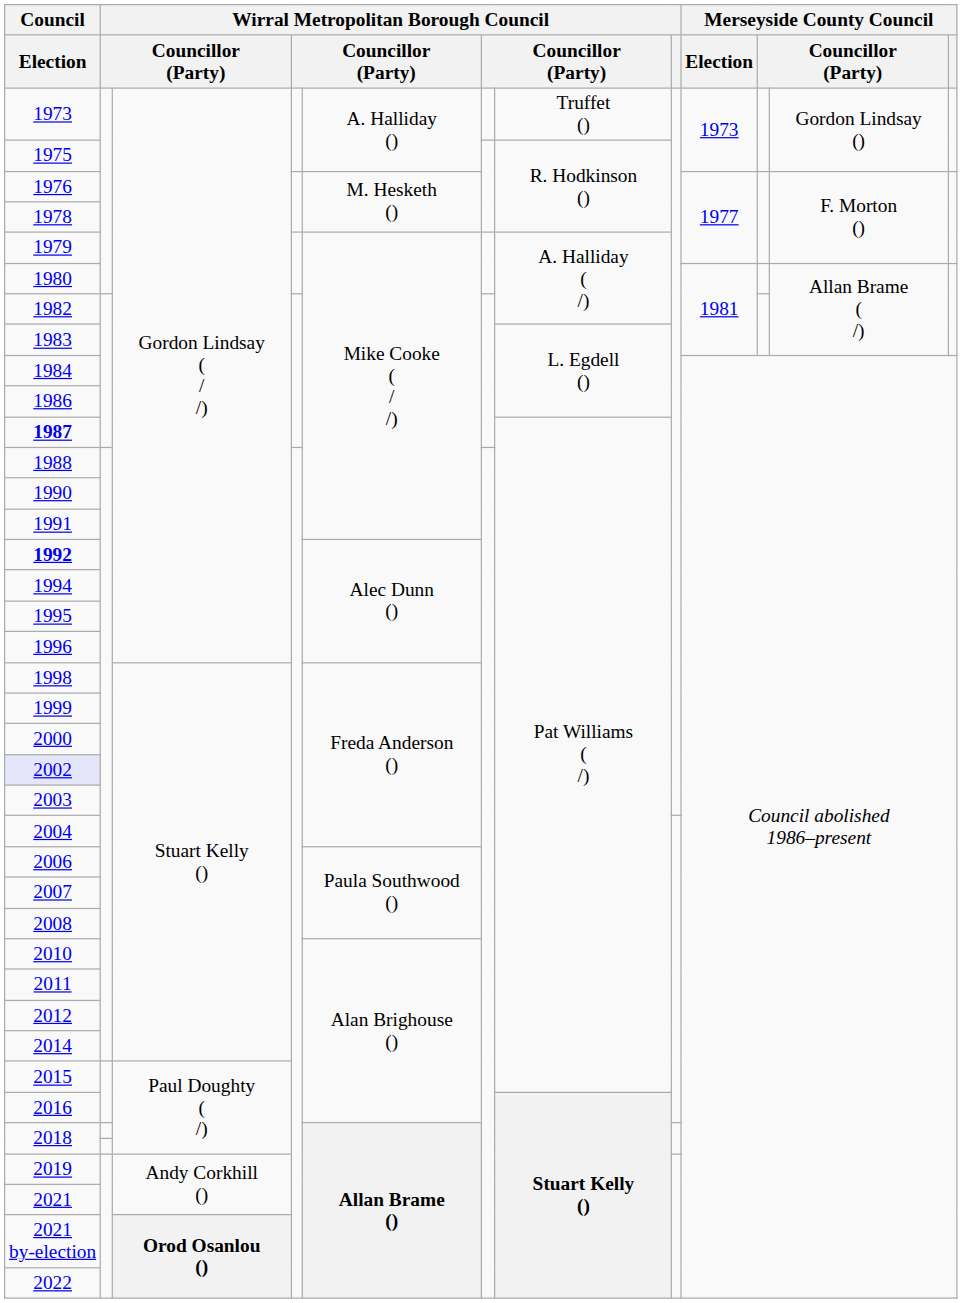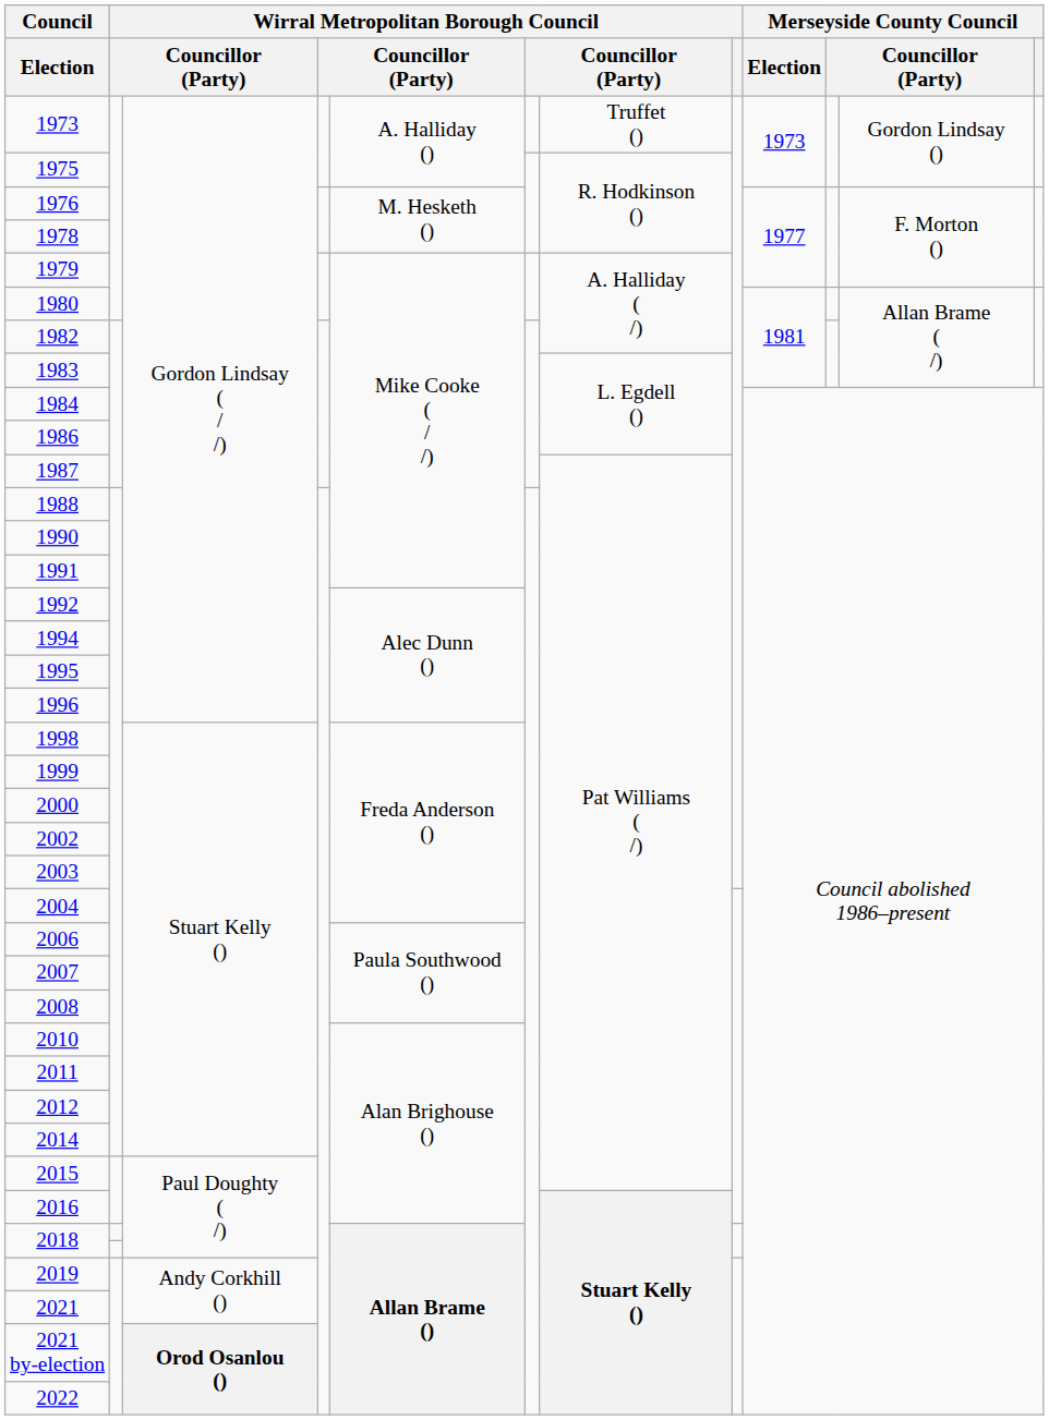1987 | Council / Election: bold -> normal
1992 | Council / Election: bold -> normal
2002 | Council / Election: lavender background -> no background
